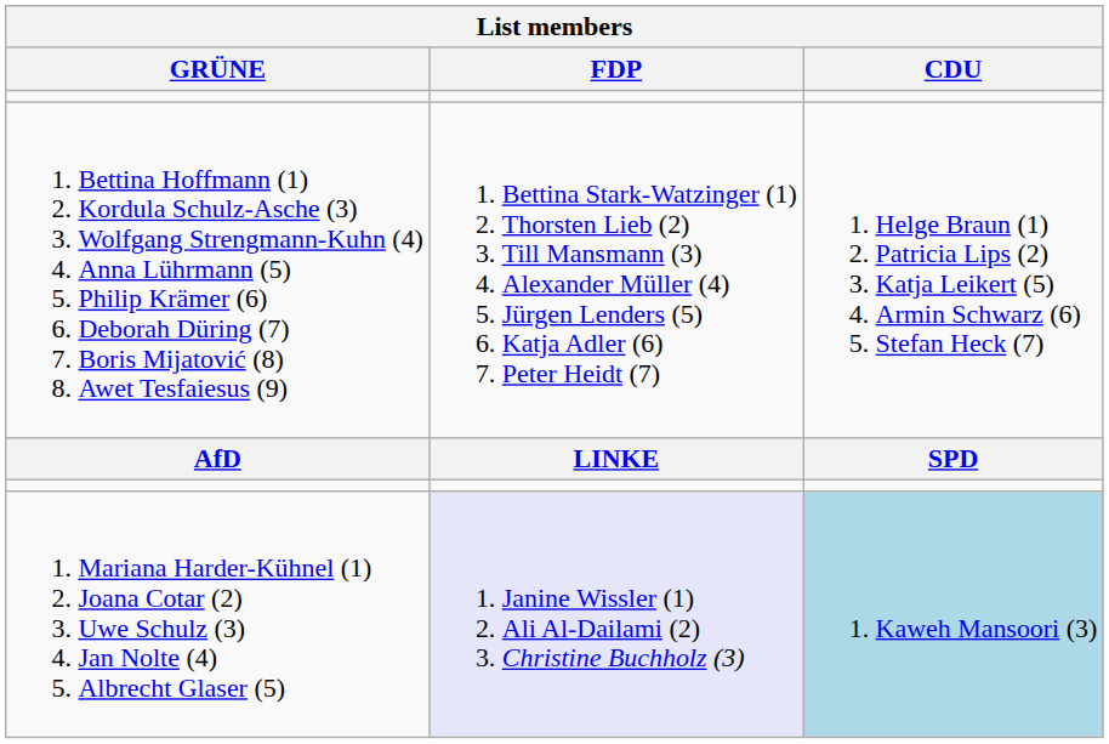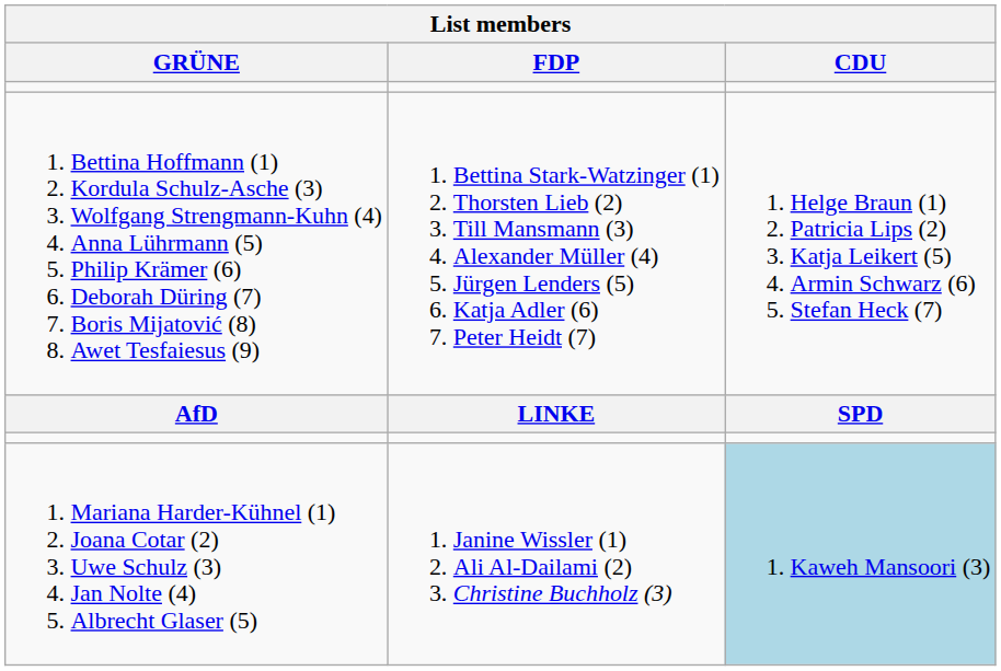row 7 | FDP: lavender background -> no background
